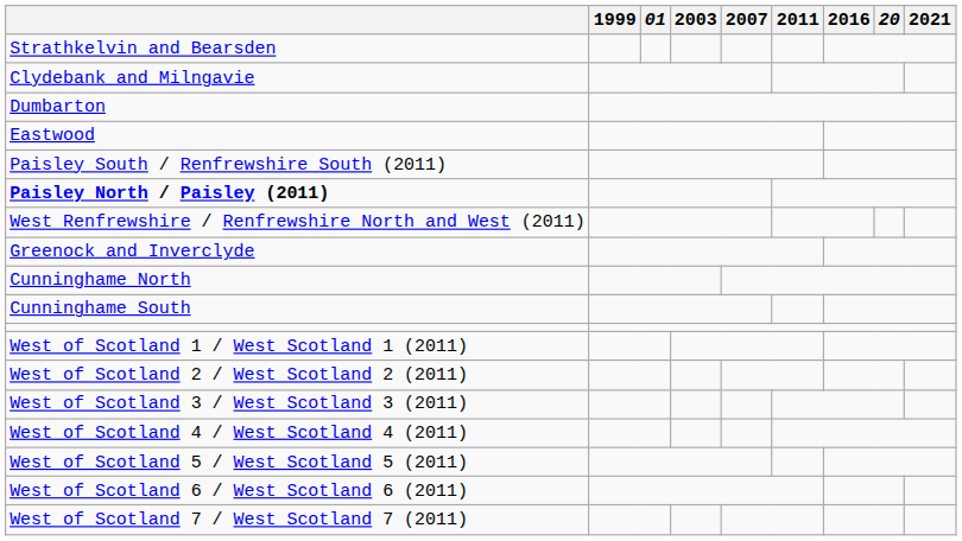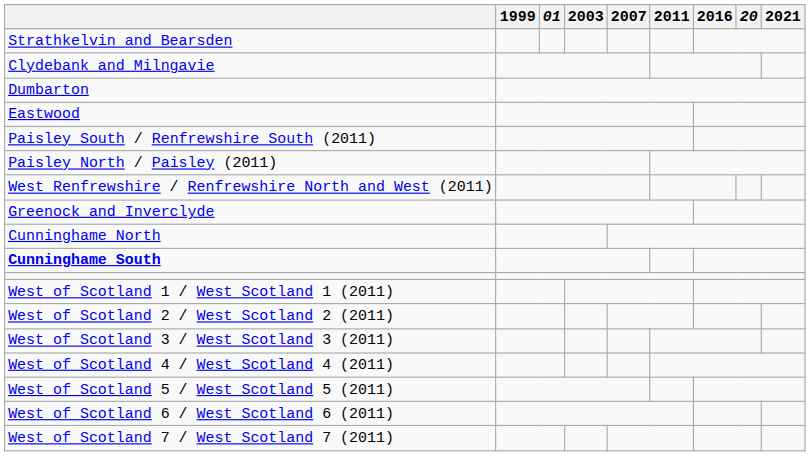Paisley North / Paisley (2011) | column 1: bold -> normal
Cunninghame South | column 1: normal -> bold
